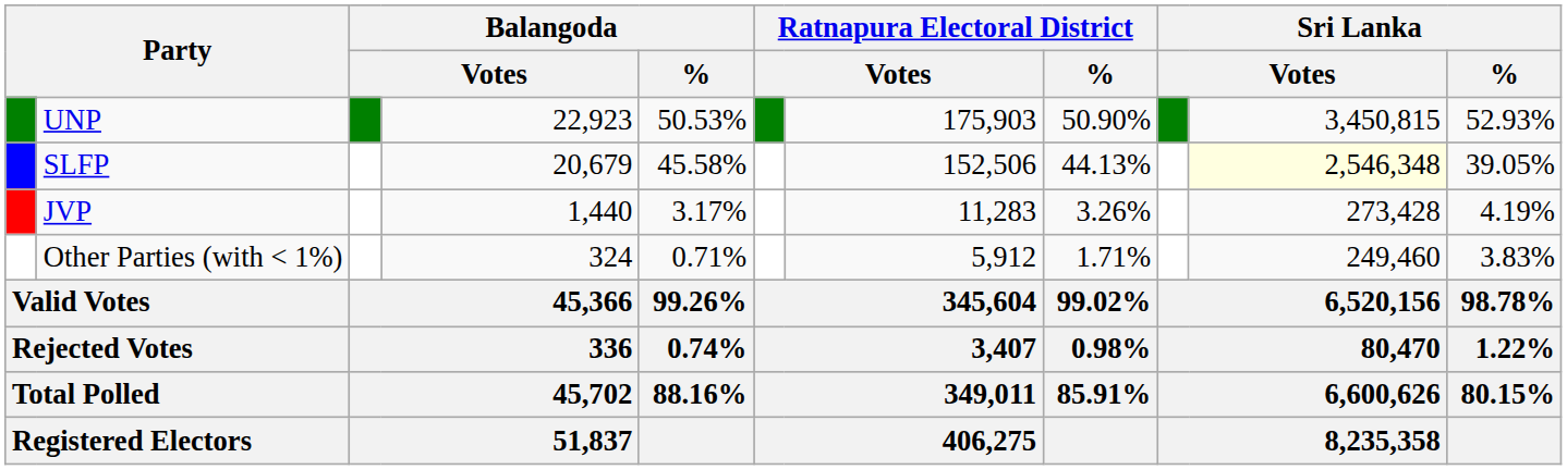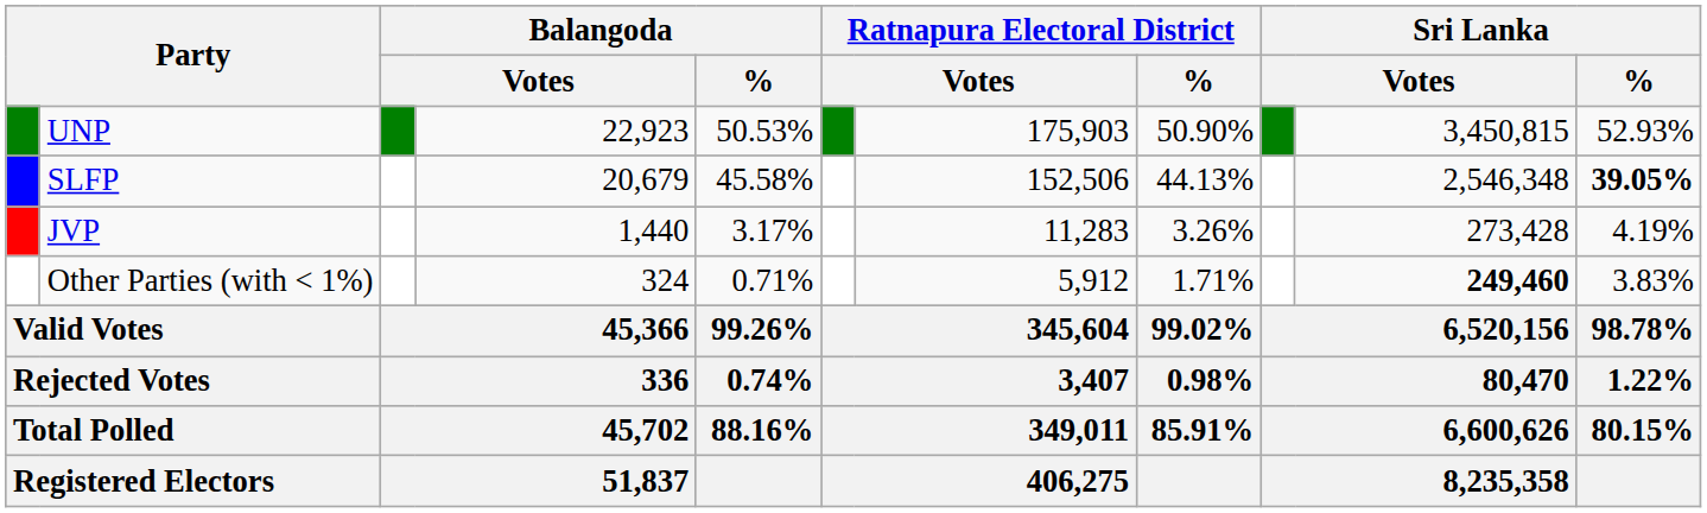SLFP | column 10: lightyellow background -> no background
SLFP | Sri Lanka / %: normal -> bold
Other Parties (with < 1%) | column 10: normal -> bold
